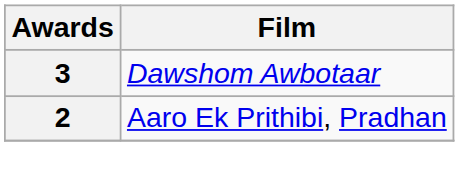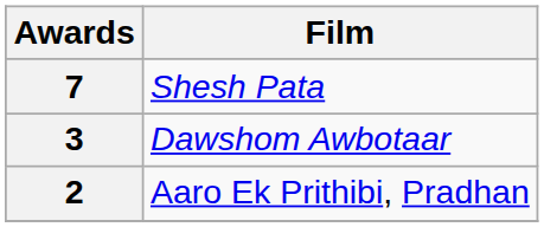+ row: 7 | Shesh Pata
